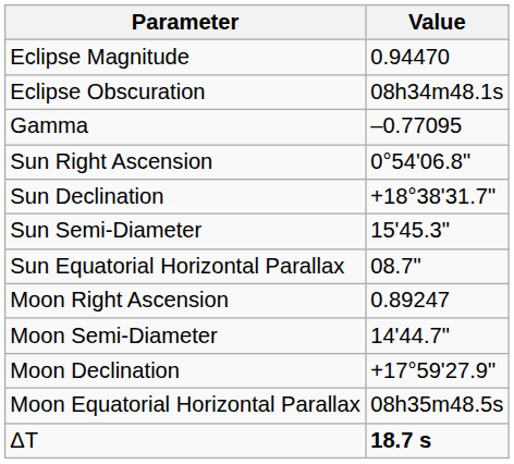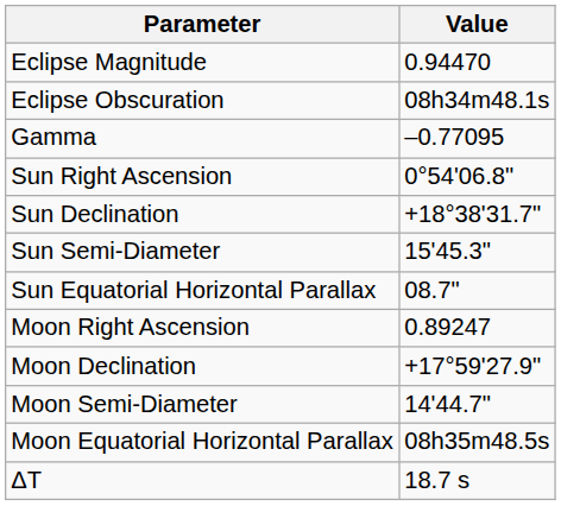rows swapped: Moon Declination <-> Moon Semi-Diameter
ΔT | Value: bold -> normal
